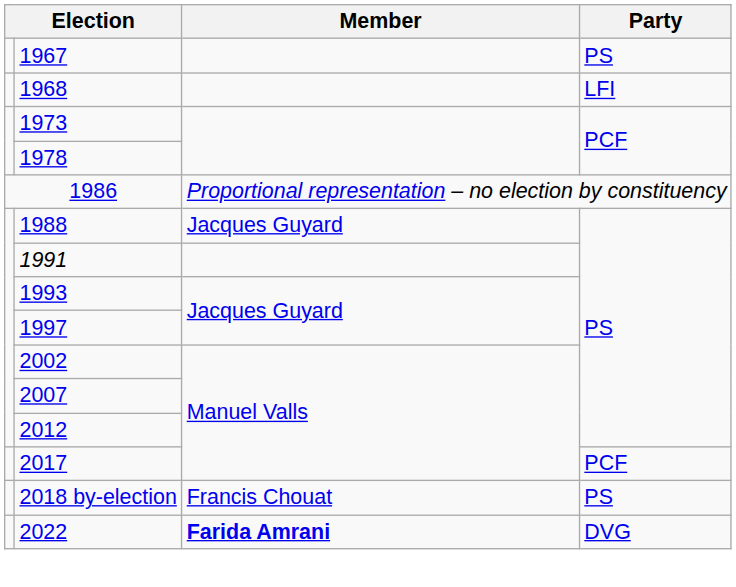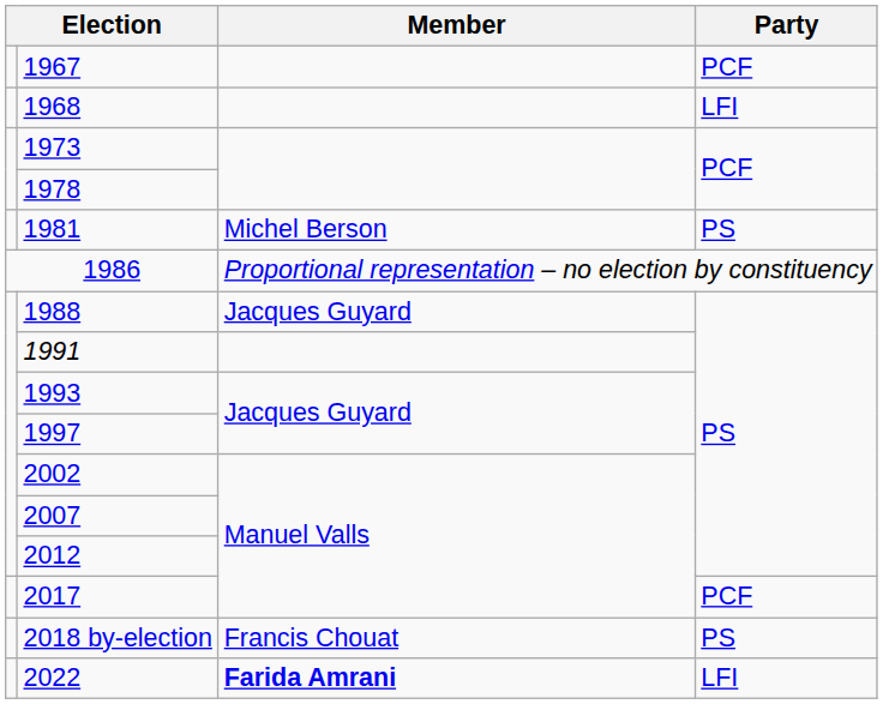1967 | Party: PS -> PCF
+ row: 1981 | Michel Berson | PS
2022 | Party: DVG -> LFI
